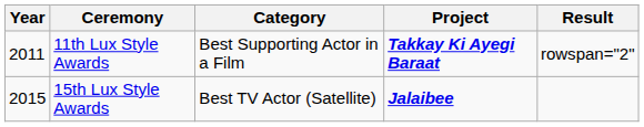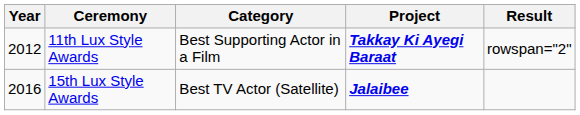11th Lux Style Awards | Year: 2011 -> 2012
15th Lux Style Awards | Year: 2015 -> 2016
